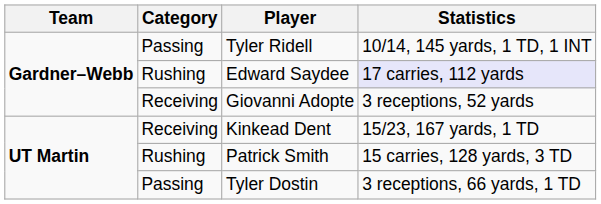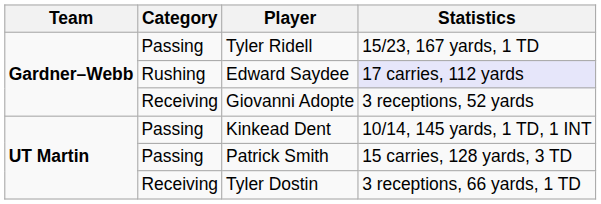Tyler Ridell | Statistics: 10/14, 145 yards, 1 TD, 1 INT -> 15/23, 167 yards, 1 TD
Kinkead Dent | Category: Receiving -> Passing
Kinkead Dent | Statistics: 15/23, 167 yards, 1 TD -> 10/14, 145 yards, 1 TD, 1 INT
Patrick Smith | Category: Rushing -> Passing
Tyler Dostin | Category: Passing -> Receiving
